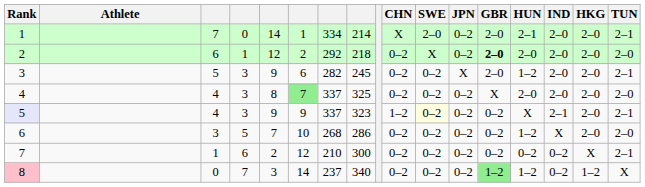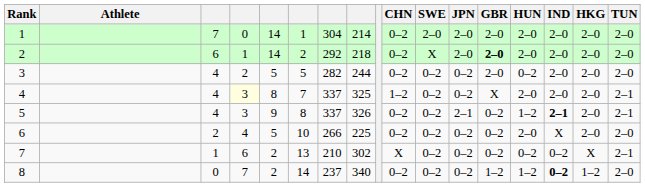row 2 | column 7: 334 -> 304
row 2 | CHN: X -> 0–2
row 2 | JPN: 0–2 -> 2–0
row 2 | HUN: 2–1 -> 2–0
row 2 | TUN: 2–1 -> 2–0
row 3 | column 5: 12 -> 14
row 3 | JPN: 0–2 -> 2–0
row 4 | column 3: 5 -> 4
row 4 | column 4: 3 -> 2
row 4 | column 5: 9 -> 5
row 4 | column 6: 6 -> 5
row 4 | column 8: 245 -> 244
row 4 | JPN: X -> 0–2
row 4 | HUN: 1–2 -> 0–2
row 4 | TUN: 2–1 -> 2–0
row 5 | column 4: no background -> lightyellow background
row 5 | column 6: lightgreen background -> no background
row 5 | CHN: 0–2 -> 1–2
row 5 | TUN: 2–0 -> 2–1
row 6 | Rank: lavender background -> no background
row 6 | column 6: 9 -> 8
row 6 | column 8: 323 -> 326
row 6 | CHN: 1–2 -> 0–2
row 6 | SWE: lightyellow background -> no background
row 6 | JPN: 0–2 -> 2–1
row 6 | HUN: X -> 1–2
row 6 | IND: normal -> bold
row 7 | column 3: 3 -> 2
row 7 | column 4: 5 -> 4
row 7 | column 5: 7 -> 5
row 7 | column 7: 268 -> 266
row 7 | column 8: 286 -> 225
row 7 | HUN: 1–2 -> 2–0
row 8 | column 6: 12 -> 13
row 8 | column 8: 300 -> 302
row 8 | CHN: 0–2 -> X
row 9 | Rank: pink background -> no background
row 9 | column 5: 3 -> 2
row 9 | GBR: lightgreen background -> no background
row 9 | IND: normal -> bold
row 9 | TUN: X -> 2–0
